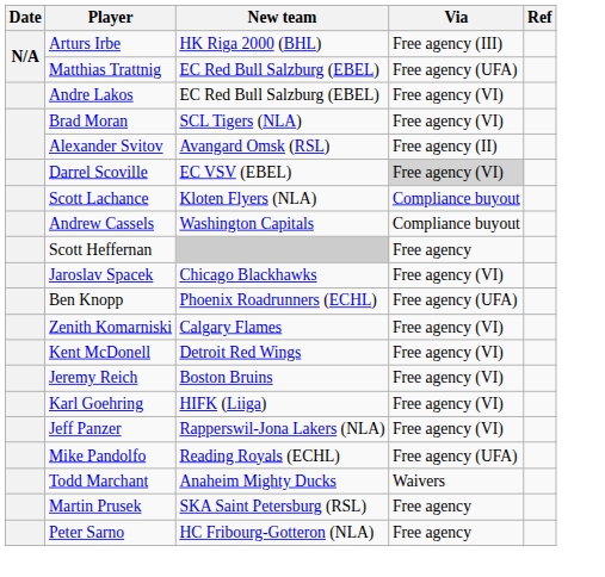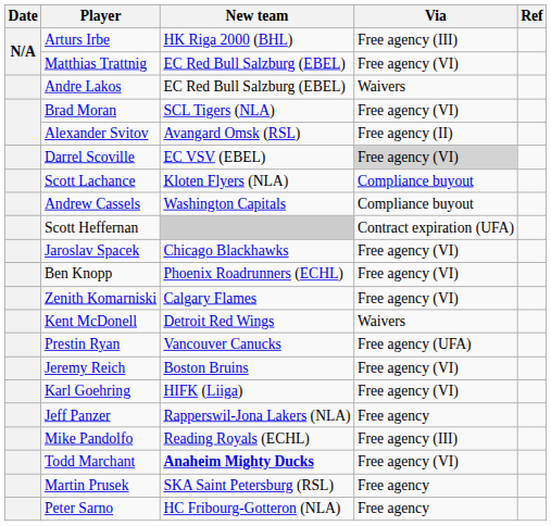Matthias Trattnig | Via: Free agency (UFA) -> Free agency (VI)
Andre Lakos | Via: Free agency (VI) -> Waivers
Scott Heffernan | Via: Free agency -> Contract expiration (UFA)
Ben Knopp | Via: Free agency (UFA) -> Free agency (VI)
Kent McDonell | Via: Free agency (VI) -> Waivers
+ row: Prestin Ryan | Vancouver Canucks | Free agency (UFA)
Jeff Panzer | Via: Free agency (VI) -> Free agency
Mike Pandolfo | Via: Free agency (UFA) -> Free agency (III)
Todd Marchant | New team: normal -> bold
Todd Marchant | Via: Waivers -> Free agency (VI)
